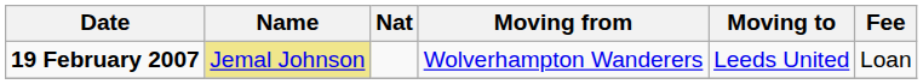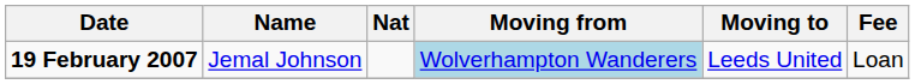19 February 2007 | Name: khaki background -> no background
19 February 2007 | Moving from: no background -> lightblue background
